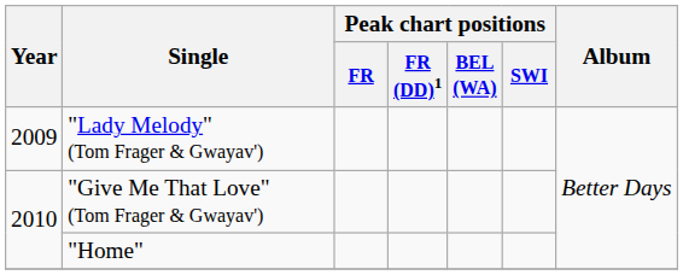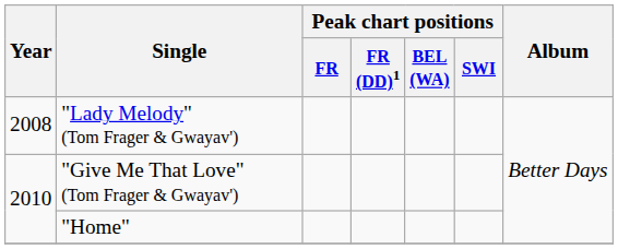"Lady Melody" (Tom Frager & Gwayav') | Year: 2009 -> 2008
